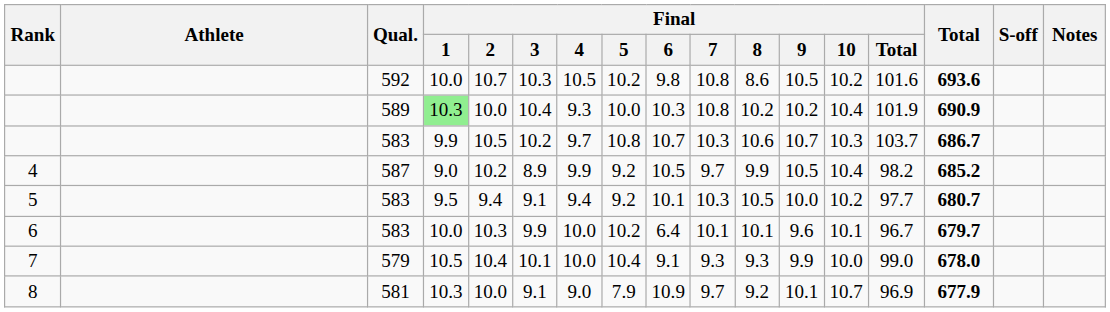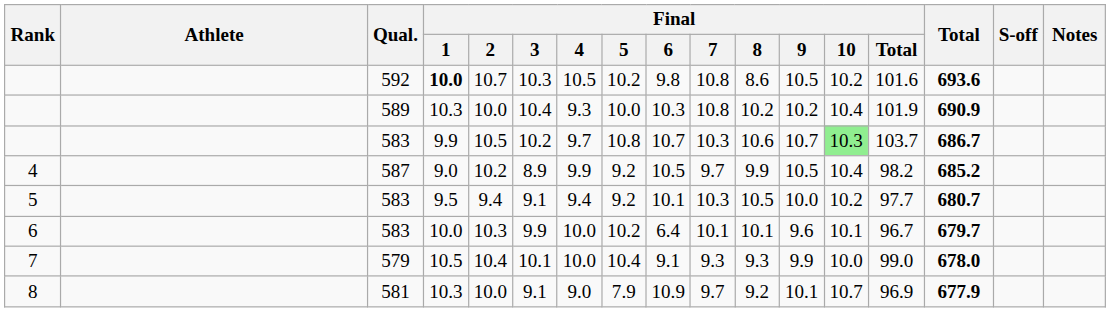row 3 | Final / 1: normal -> bold
row 4 | Final / 1: lightgreen background -> no background
row 5 | Final / 10: no background -> lightgreen background
